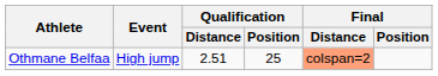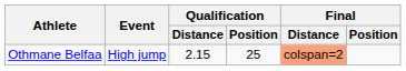Othmane Belfaa | Qualification / Distance: 2.51 -> 2.15
